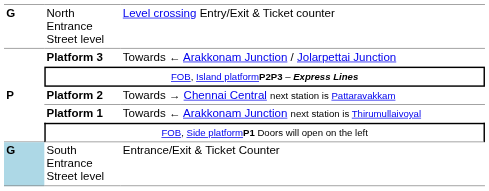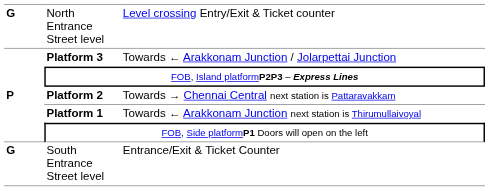South Entrance Street level | column 1: lightblue background -> no background
